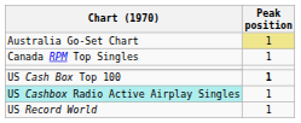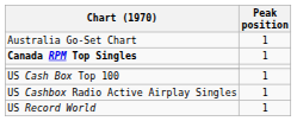row 2 | Peak position: khaki background -> no background
row 3 | Chart (1970): normal -> bold
row 5 | Peak position: bold -> normal
row 6 | Chart (1970): paleturquoise background -> no background
